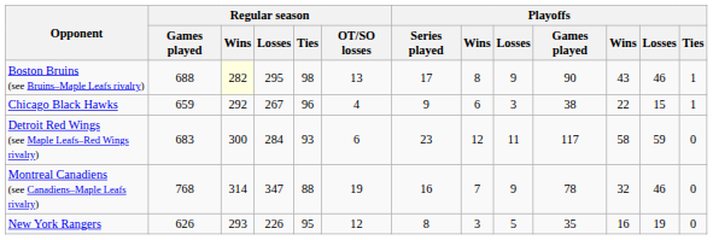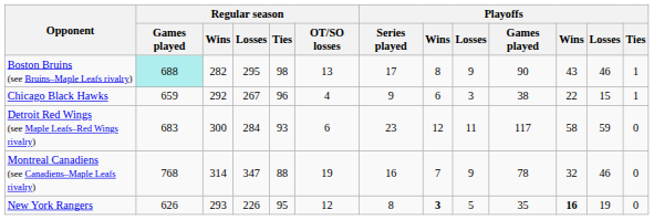Boston Bruins (see Bruins–Maple Leafs rivalry) | Regular season / Games played: no background -> paleturquoise background
Boston Bruins (see Bruins–Maple Leafs rivalry) | Regular season / Wins: lightyellow background -> no background
New York Rangers | column 8: normal -> bold
New York Rangers | column 11: normal -> bold
